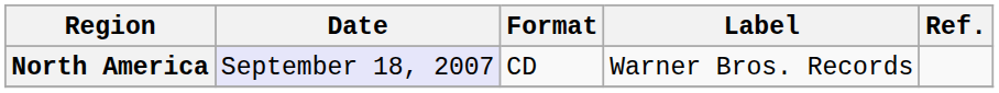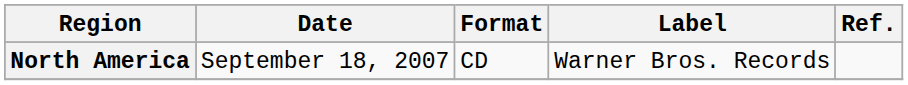North America | Date: lavender background -> no background
